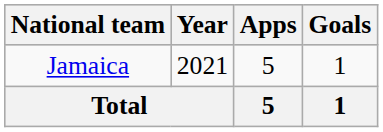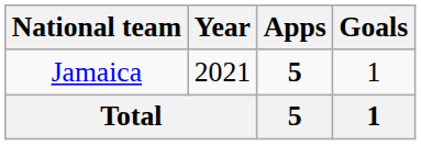Jamaica | Apps: normal -> bold
